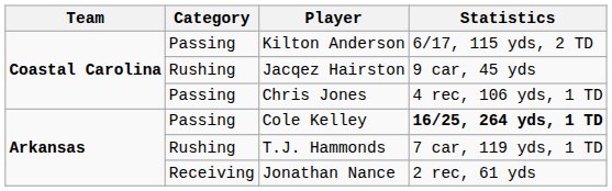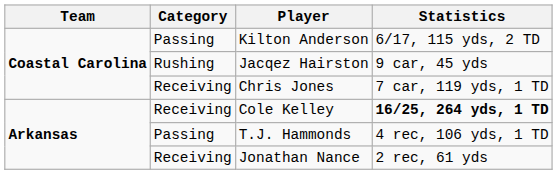Chris Jones | Category: Passing -> Receiving
Chris Jones | Statistics: 4 rec, 106 yds, 1 TD -> 7 car, 119 yds, 1 TD
Cole Kelley | Category: Passing -> Receiving
T.J. Hammonds | Category: Rushing -> Passing
T.J. Hammonds | Statistics: 7 car, 119 yds, 1 TD -> 4 rec, 106 yds, 1 TD
